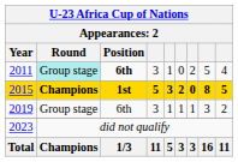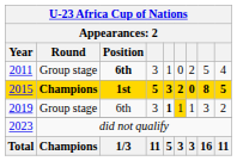2011 | Round: paleturquoise background -> no background
2019 | column 5: normal -> bold
2019 | column 6: no background -> gold background
